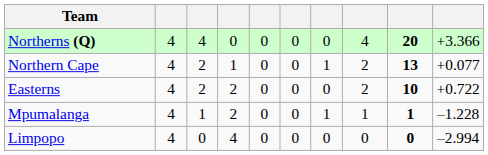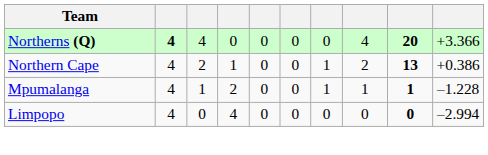Northerns (Q) | column 2: normal -> bold
Northern Cape | column 10: +0.077 -> +0.386
- row: Easterns | 4 | 2 | 2 | 0 | 0 | 0 | 2 | 10 | +0.722
